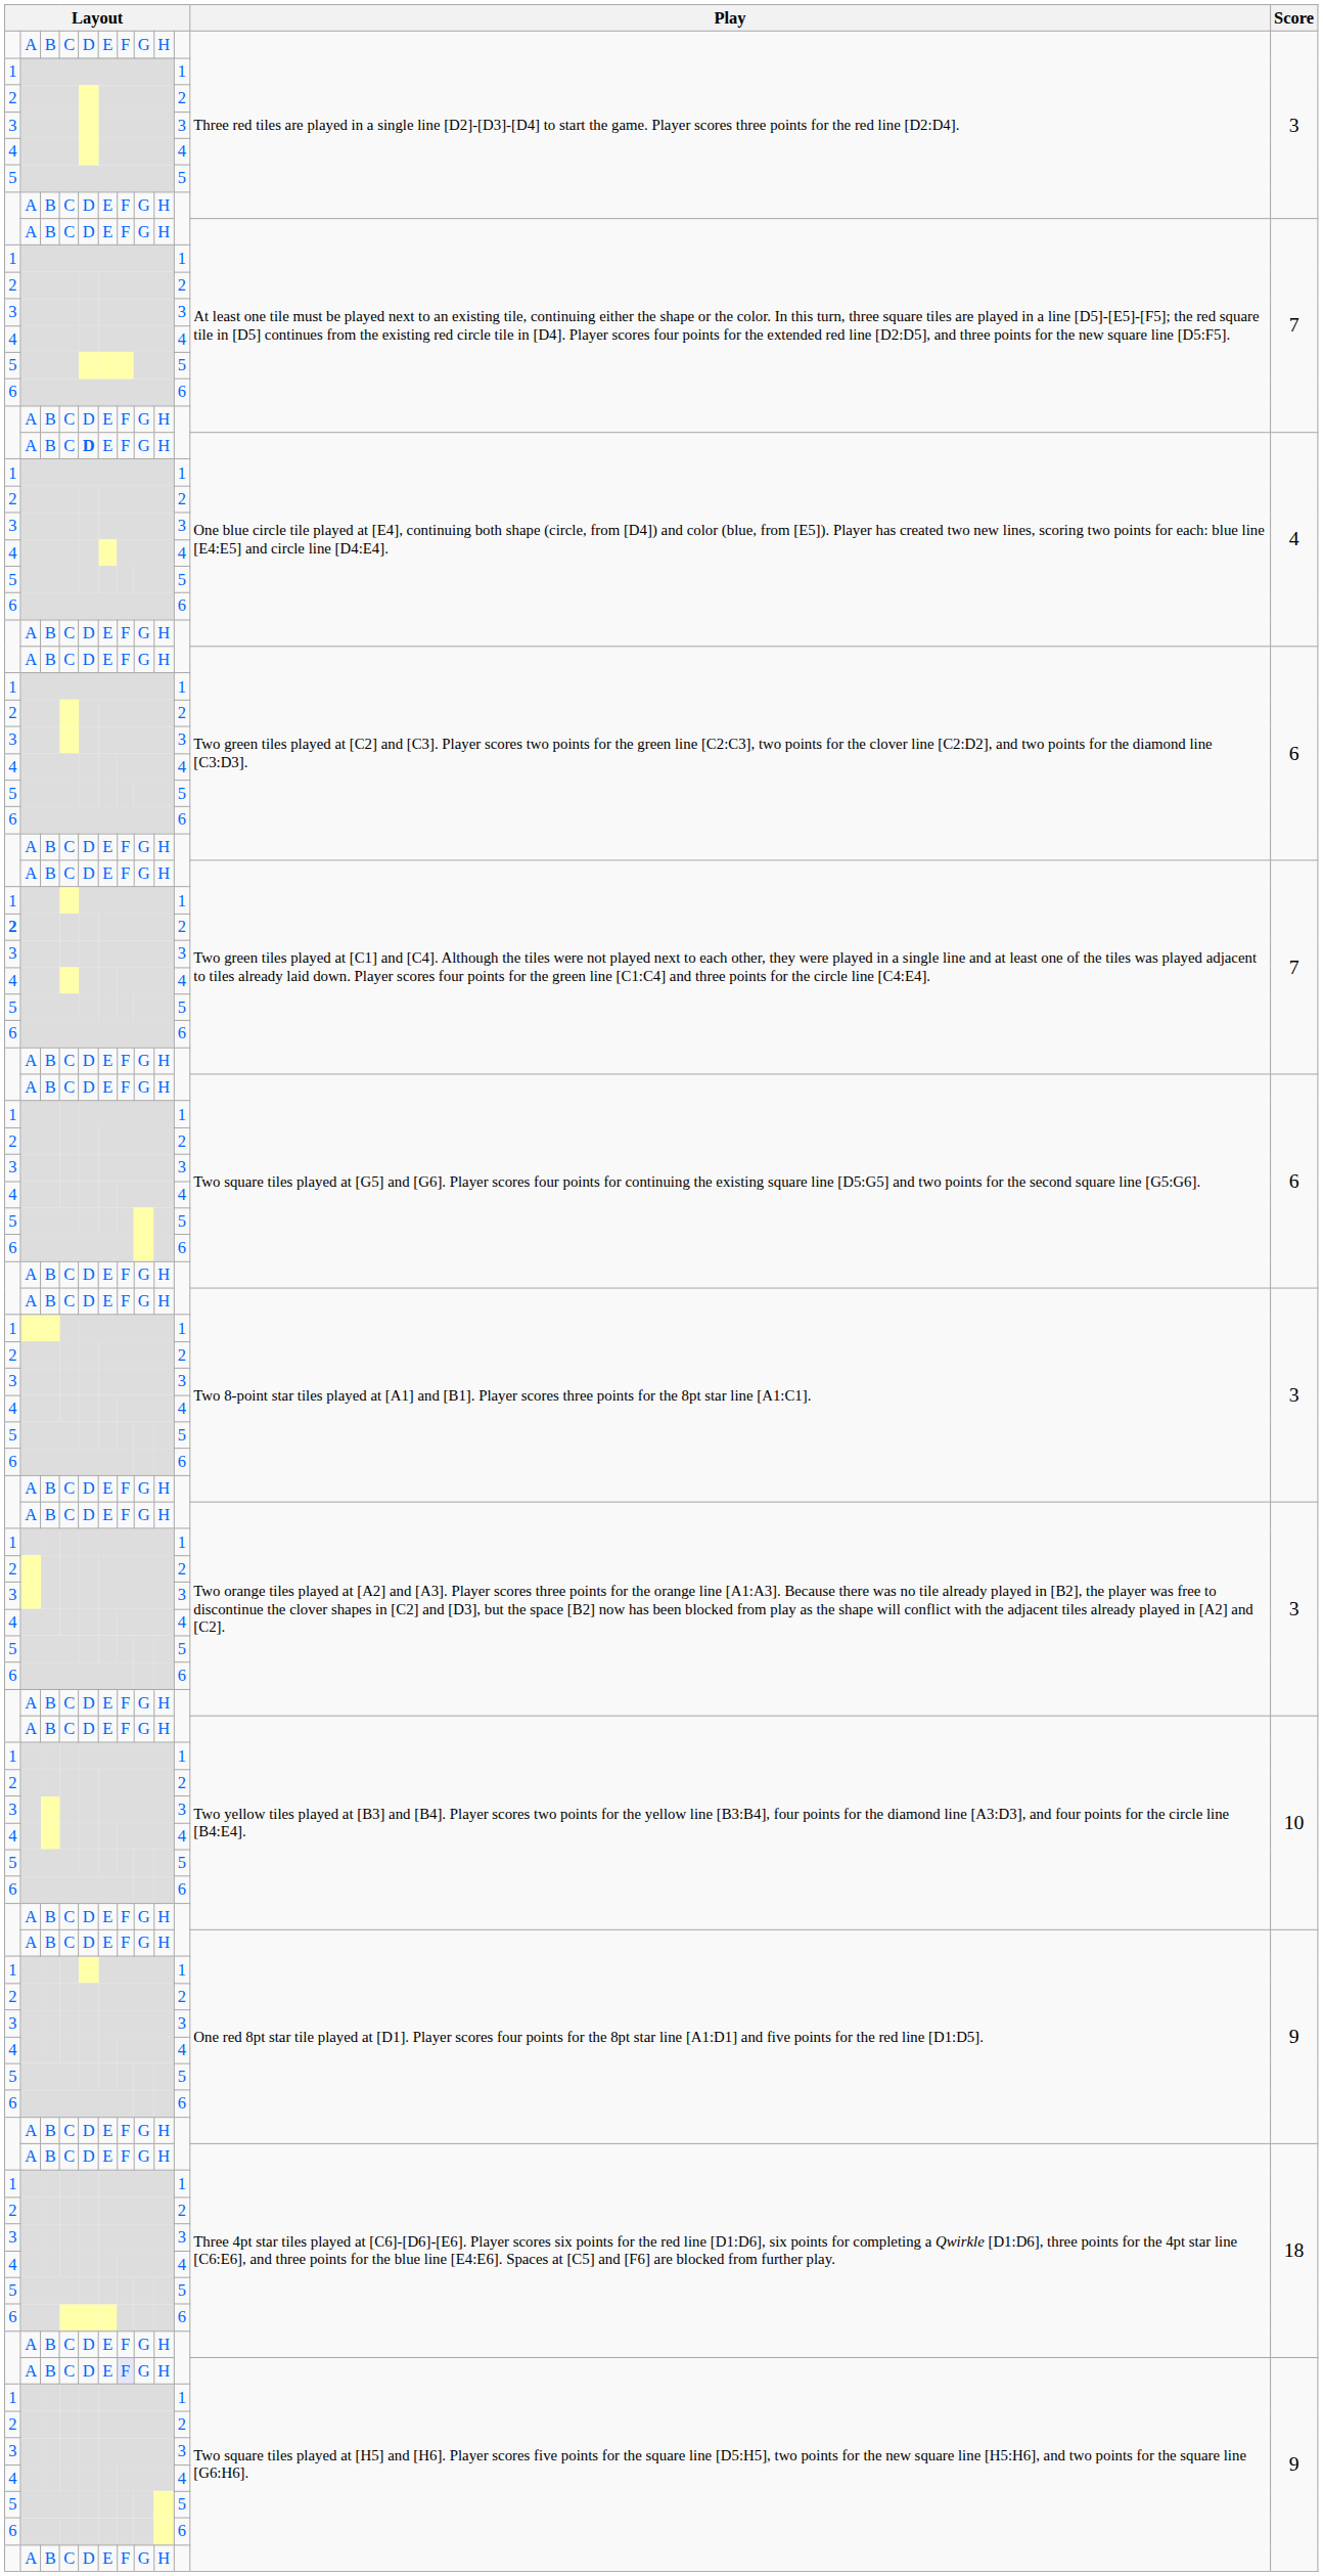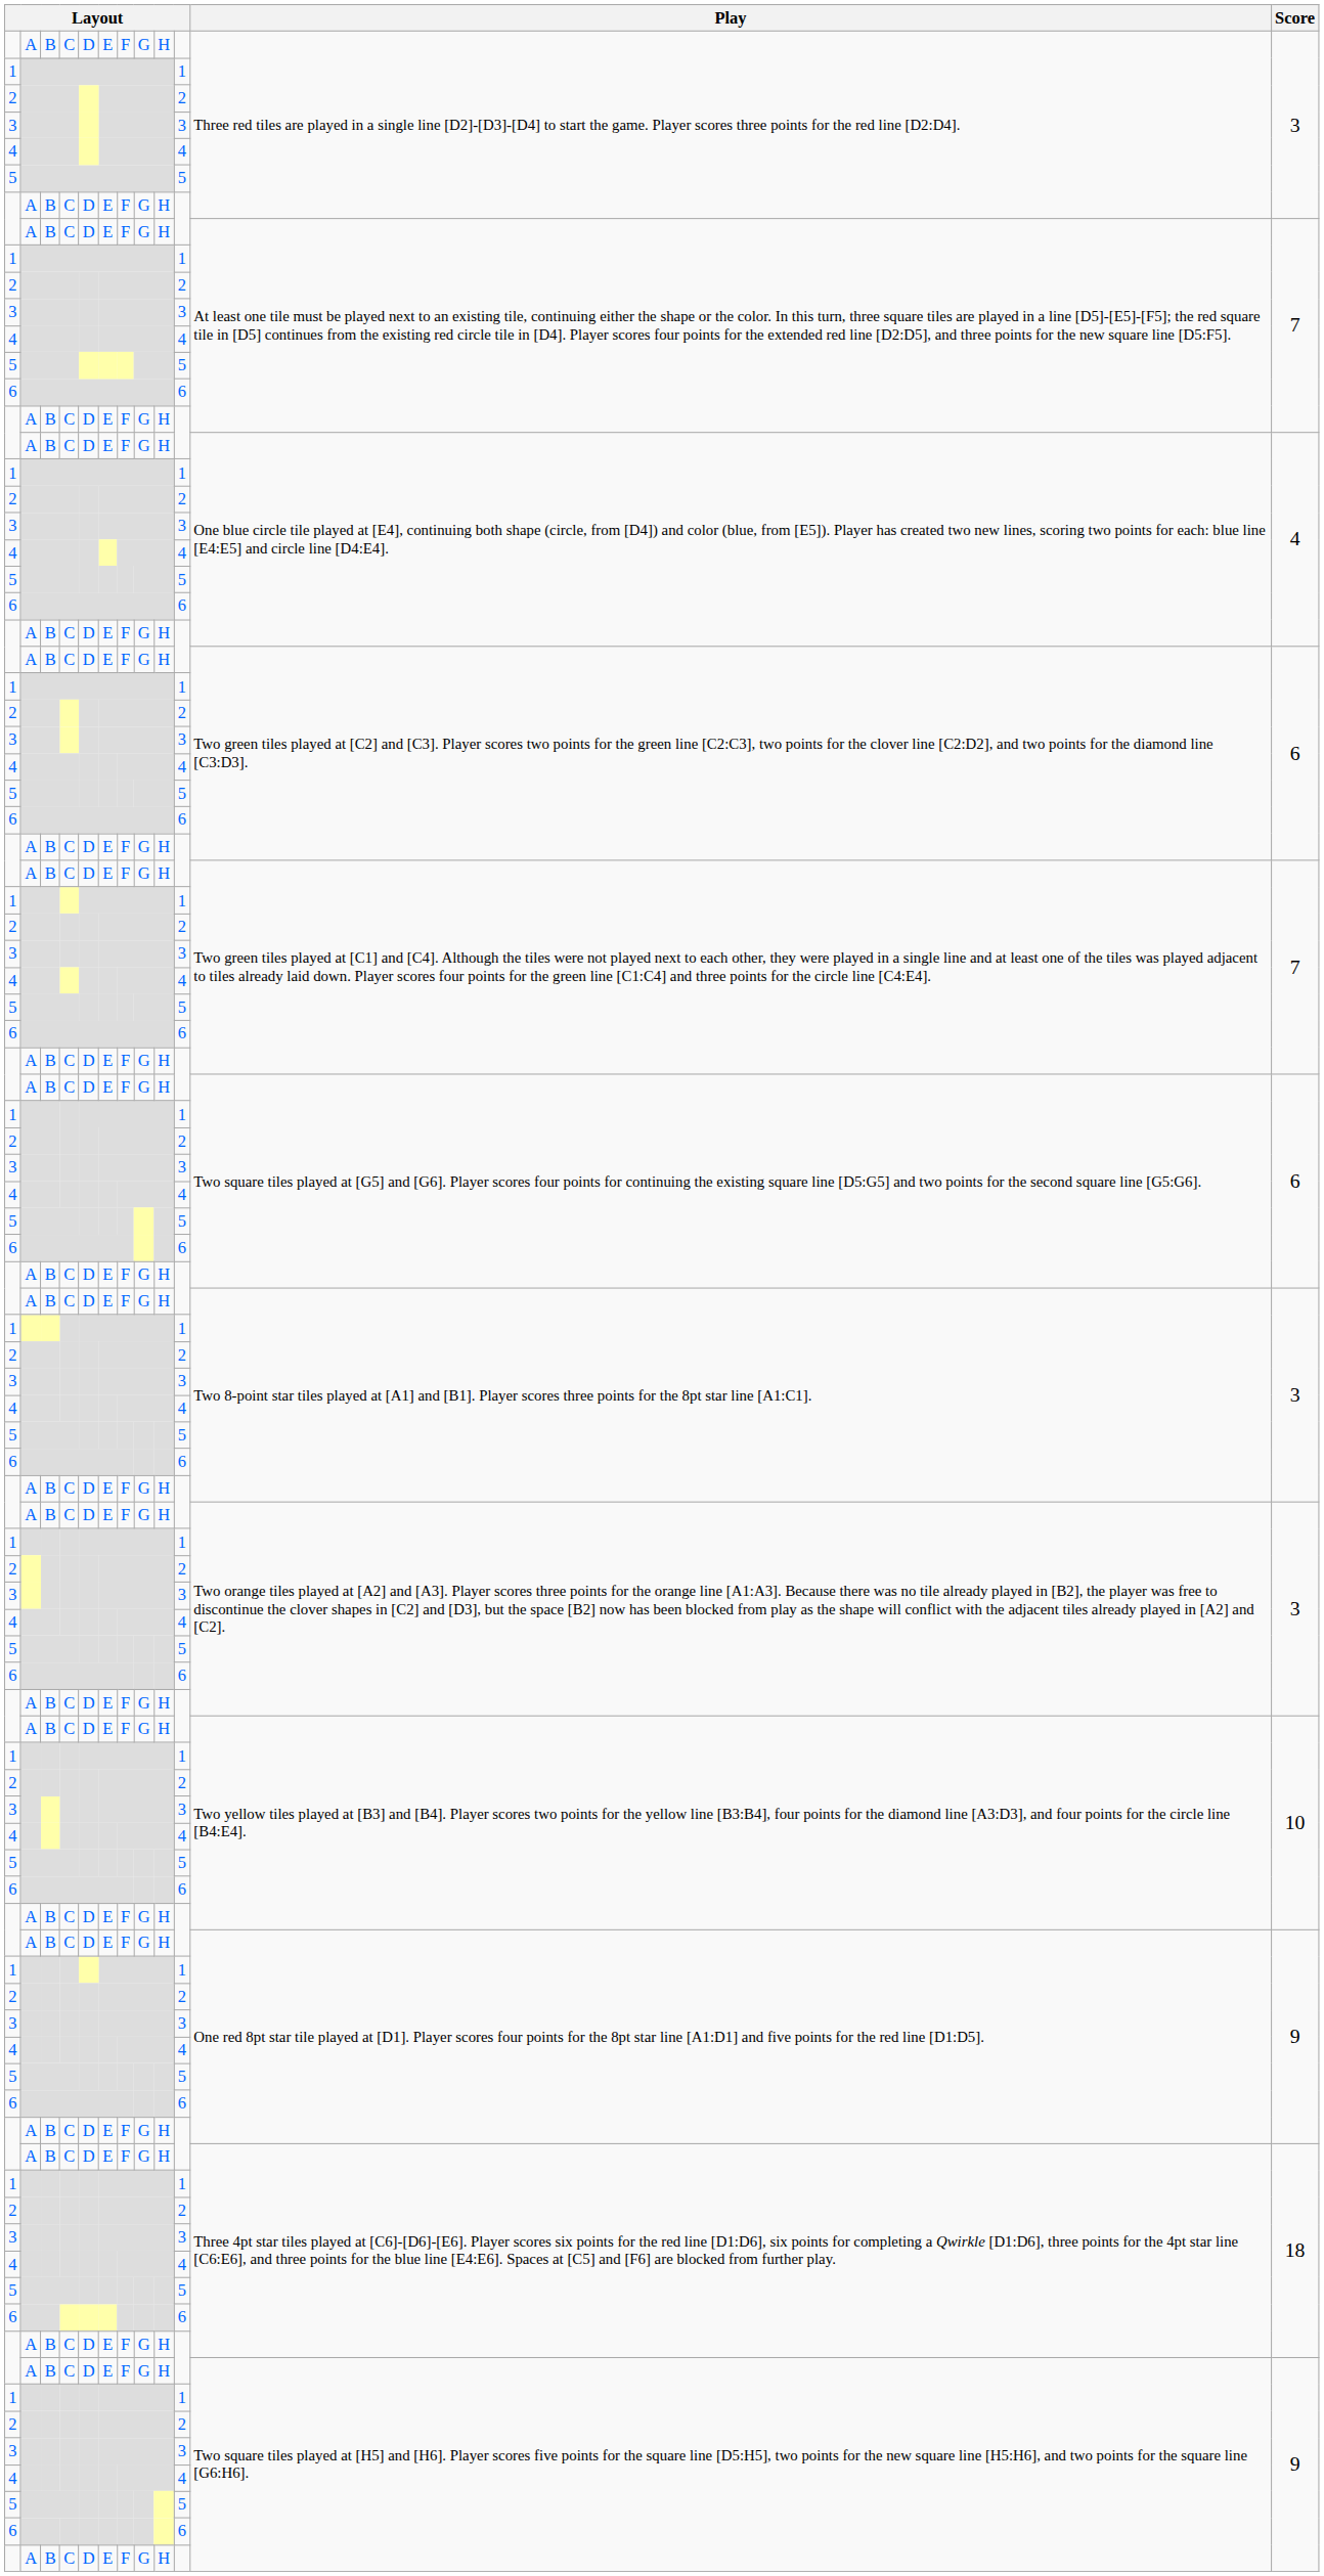row 17 | column 5: bold -> normal
row 35 | column 1: bold -> normal
row 89 | column 7: lavender background -> no background
